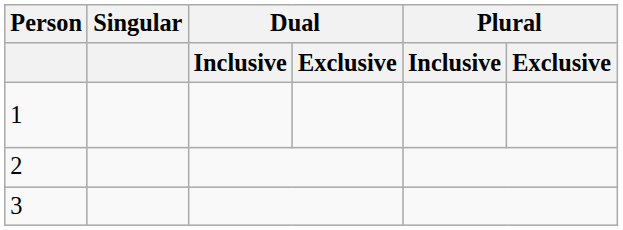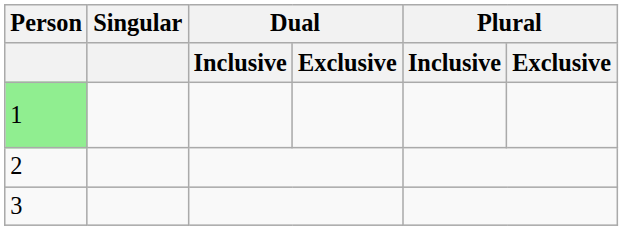1 | Person: no background -> lightgreen background
